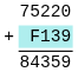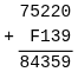row 2 | column 2: paleturquoise background -> no background
